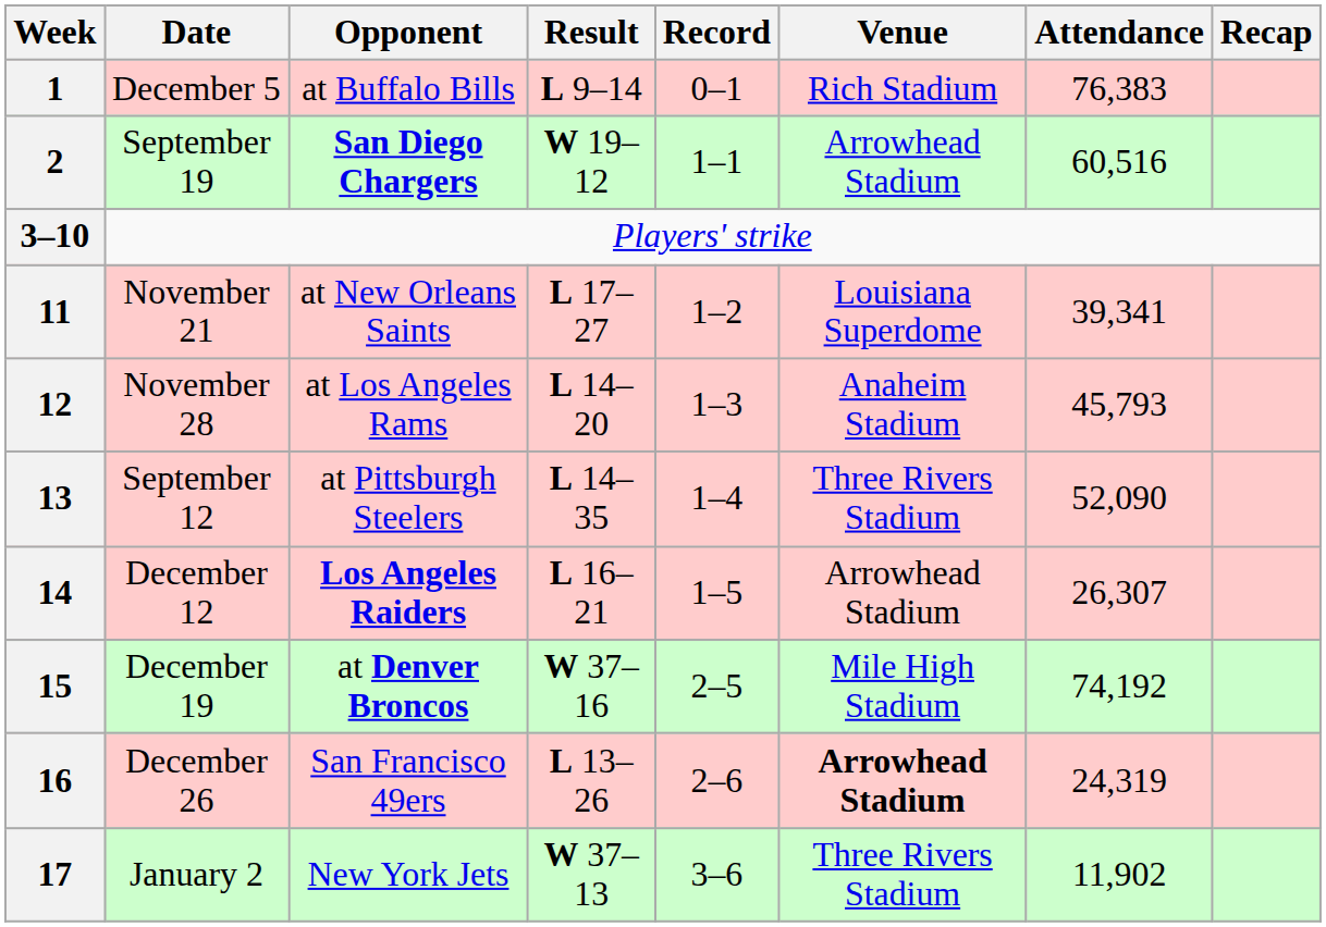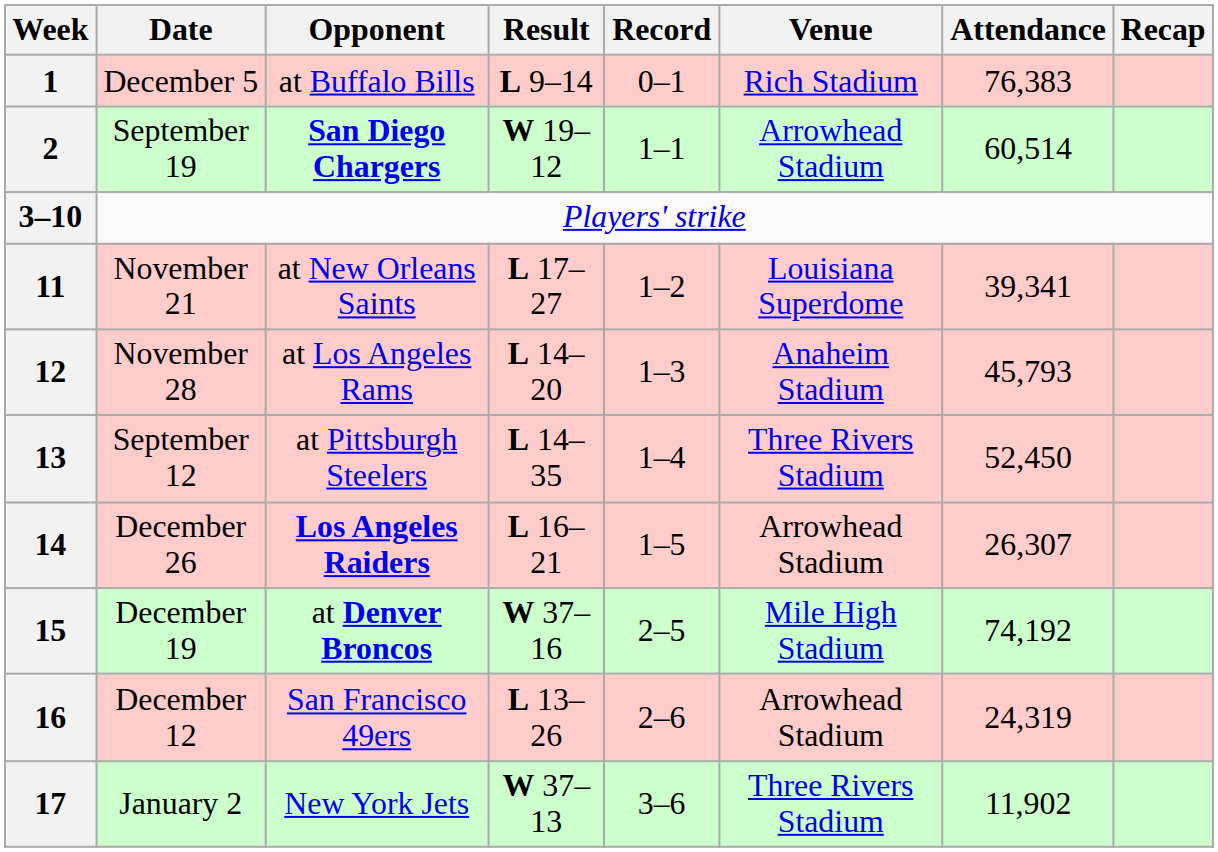2 | Attendance: 60,516 -> 60,514
13 | Attendance: 52,090 -> 52,450
14 | Date: December 12 -> December 26
16 | Date: December 26 -> December 12
16 | Venue: bold -> normal
